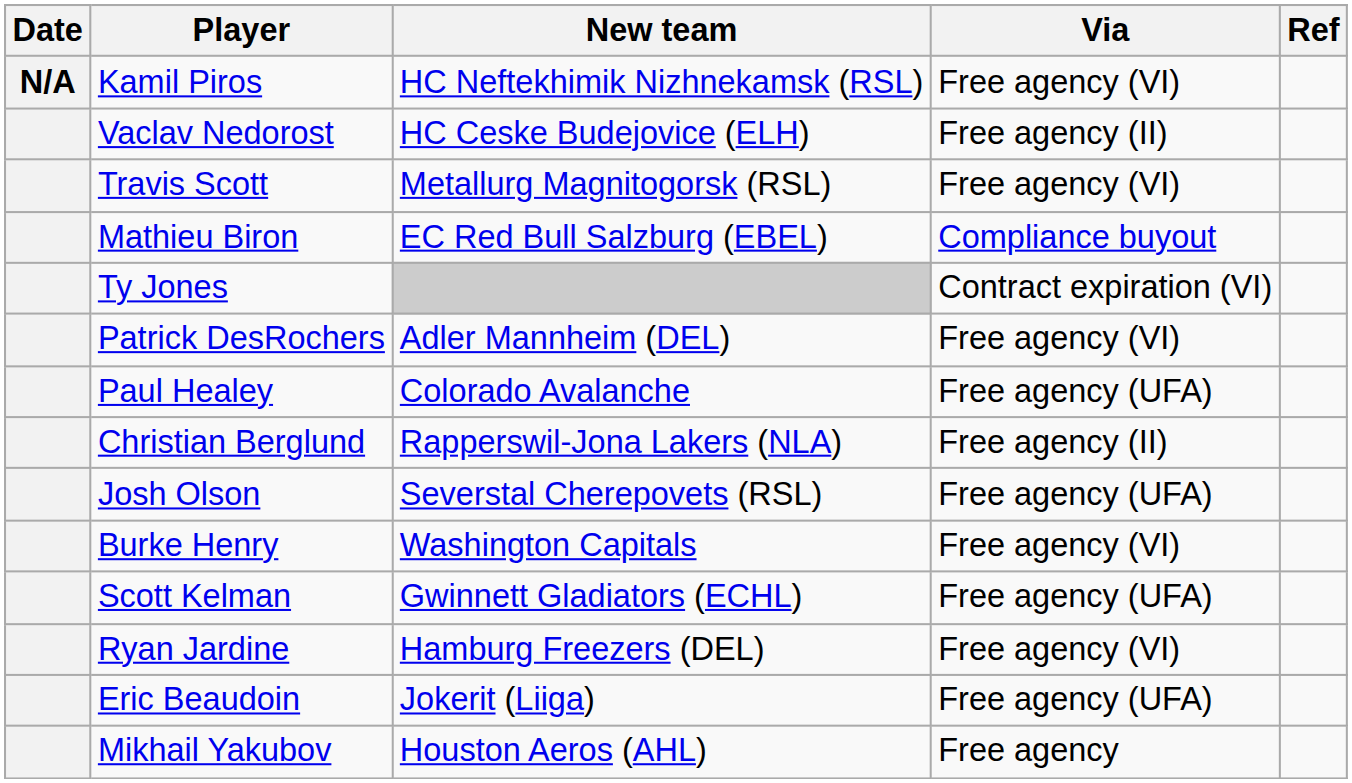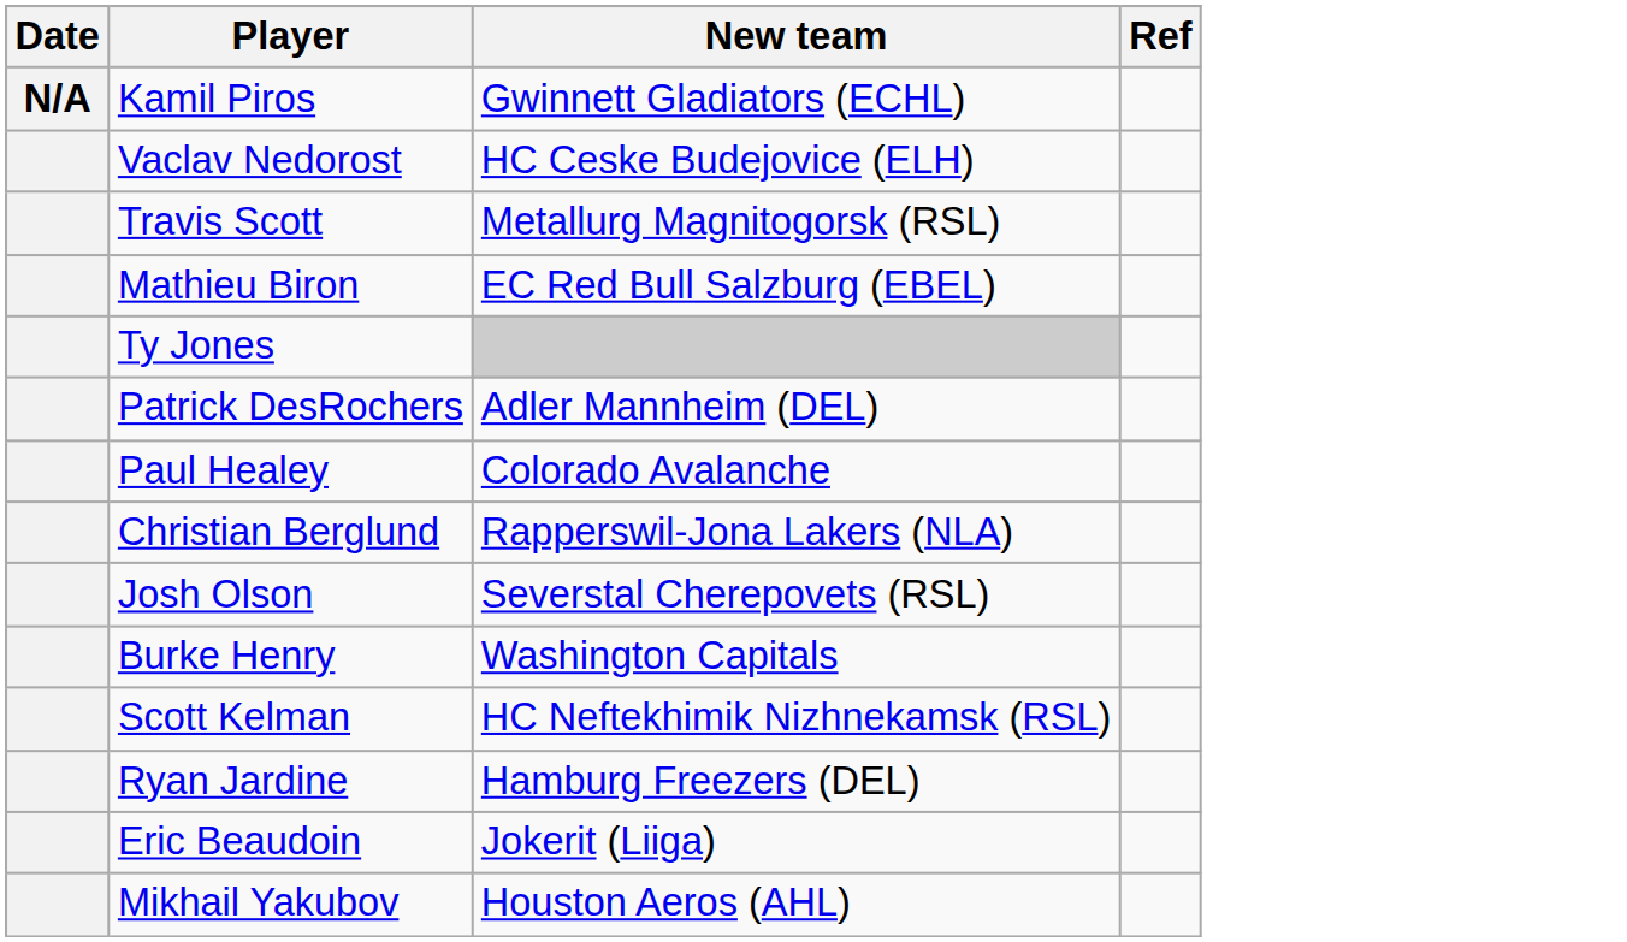- column: Via | Free agency (VI) | Free agency (II) | Free agency (VI) | Compliance buyout | Contract expiration (VI) | Free agency (VI) | Free agency (UFA) | Free agency (II) | Free agency (UFA) | Free agency (VI) | Free agency (UFA) | Free agency (VI) | Free agency (UFA) | Free agency
Kamil Piros | New team: HC Neftekhimik Nizhnekamsk (RSL) -> Gwinnett Gladiators (ECHL)
Scott Kelman | New team: Gwinnett Gladiators (ECHL) -> HC Neftekhimik Nizhnekamsk (RSL)
